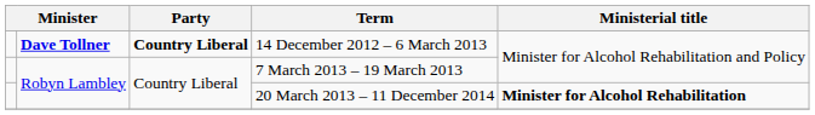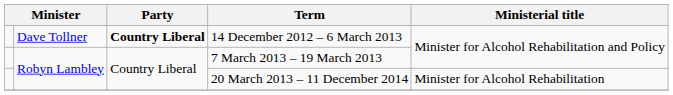14 December 2012 – 6 March 2013 | column 2: bold -> normal
20 March 2013 – 11 December 2014 | Ministerial title: bold -> normal
